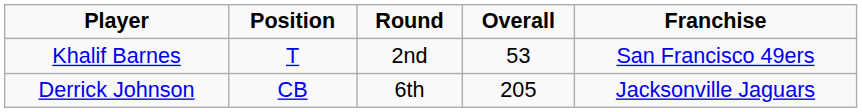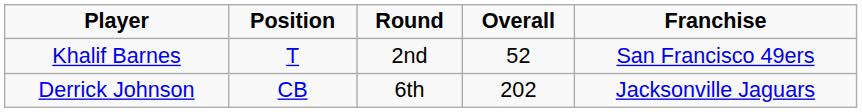Khalif Barnes | column 4: 53 -> 52
Derrick Johnson | column 4: 205 -> 202
